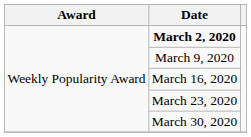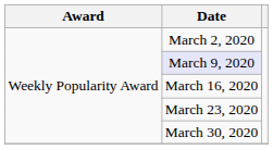March 2, 2020 | Date: bold -> normal
March 9, 2020 | Date: no background -> lavender background
